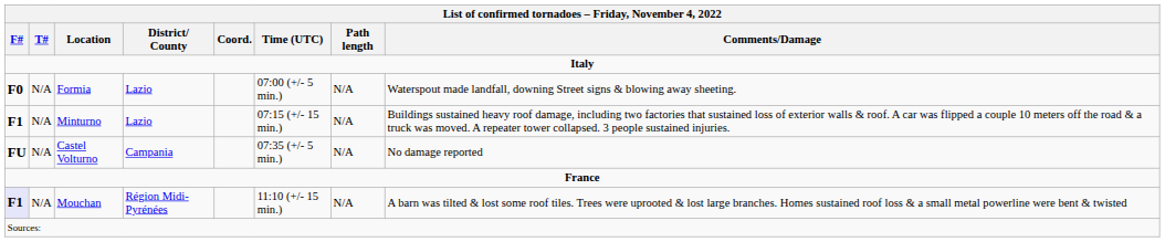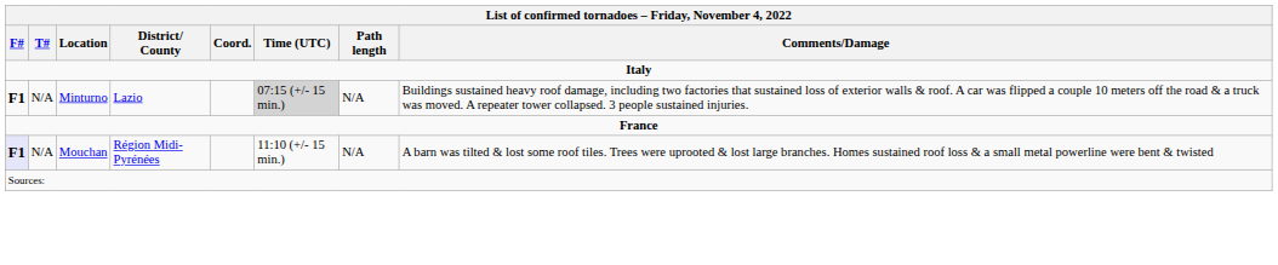- row: F0 | N/A | Formia | Lazio | 07:00 (+/- 5 min.) | N/A | Waterspout made landfall, downing Street signs & blowing away sheeting.
Minturno | Time (UTC): no background -> lightgrey background
- row: FU | N/A | Castel Volturno | Campania | 07:35 (+/- 5 min.) | N/A | No damage reported
